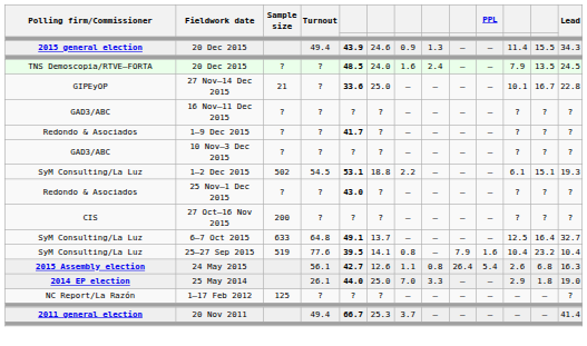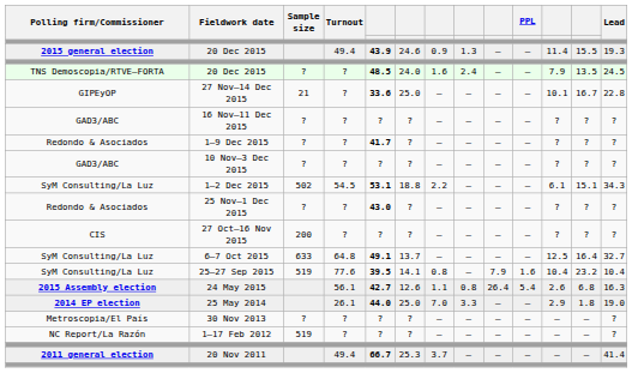2015 general election / 20 Dec 2015 | Lead: 34.3 -> 19.3
1–2 Dec 2015 | Lead: 19.3 -> 34.3
+ row: Metroscopia/El País | 30 Nov 2013 | ? | ? | ? | ? | – | – | – | – | – | – | ?
1–17 Feb 2012 | Sample size: 125 -> 519
